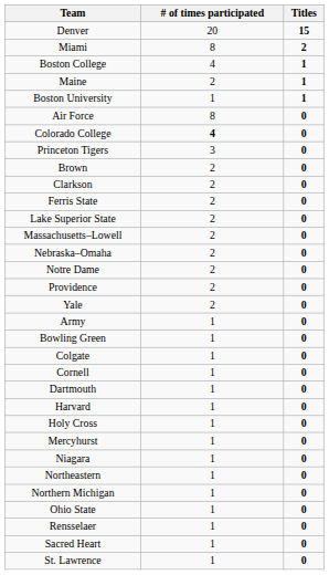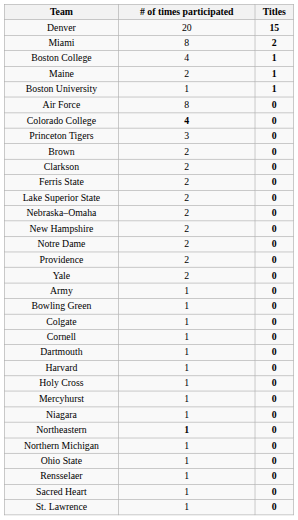- row: Massachusetts–Lowell | 2 | 0
+ row: New Hampshire | 2 | 0
Northeastern | # of times participated: normal -> bold
